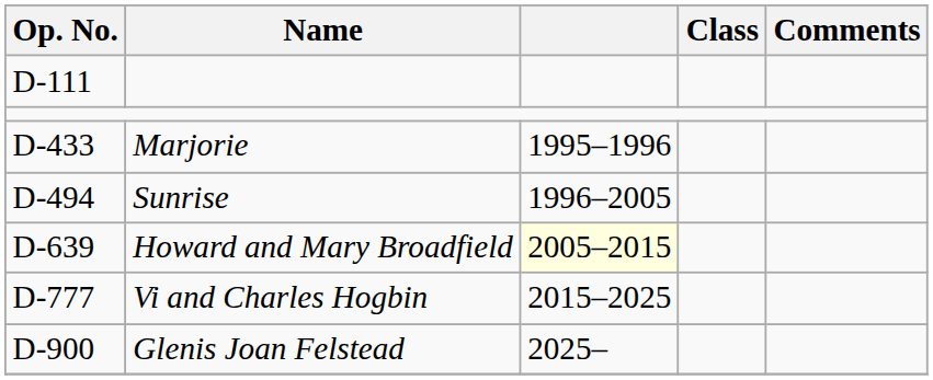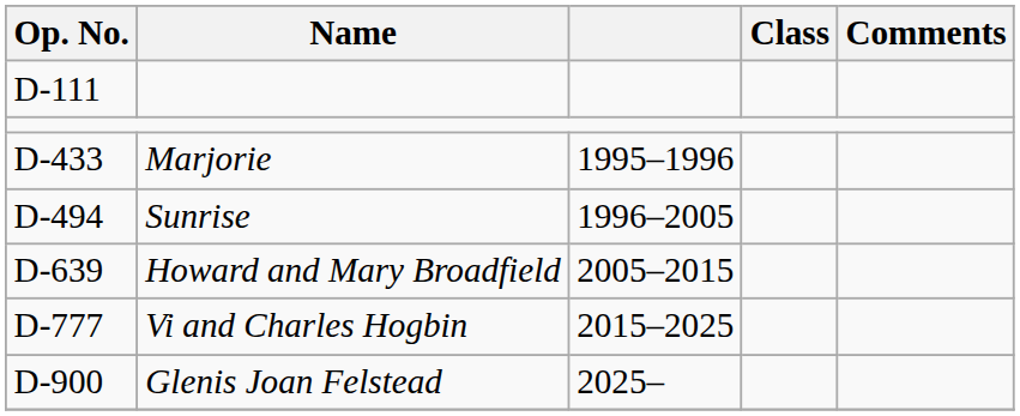D-639 | column 3: lightyellow background -> no background
